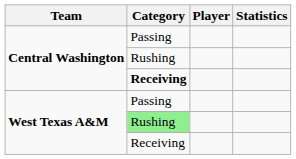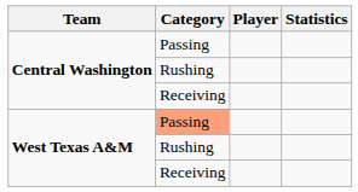Central Washington / Receiving | Category: bold -> normal
West Texas A&M / Passing | Category: no background -> lightsalmon background
West Texas A&M / Rushing | Category: lightgreen background -> no background
